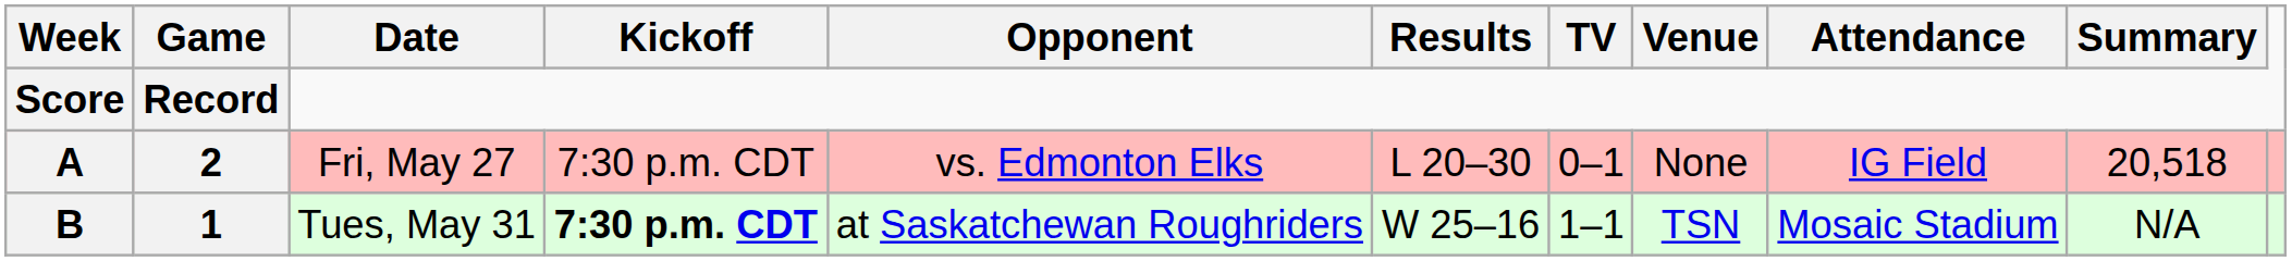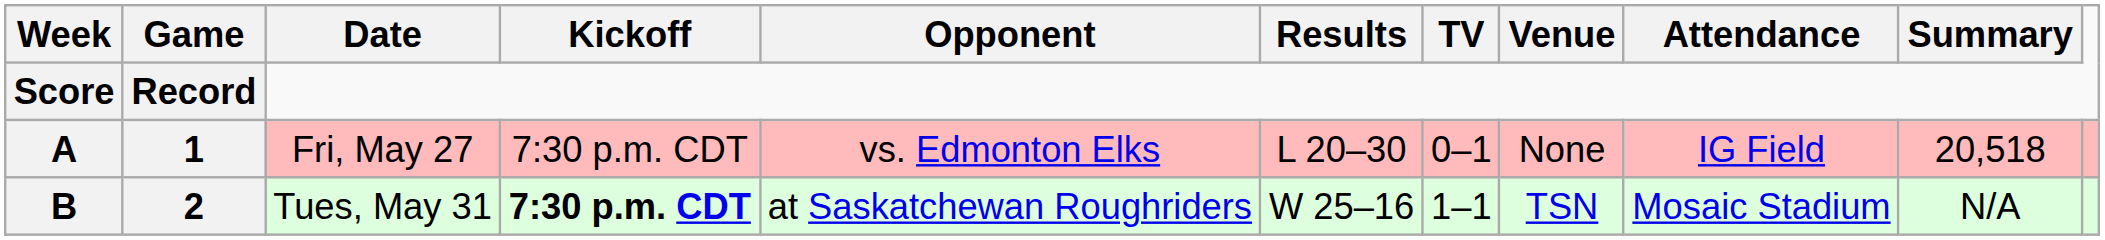A | Game / Record: 2 -> 1
B | Game / Record: 1 -> 2
